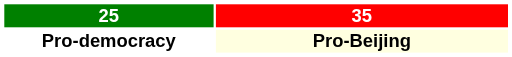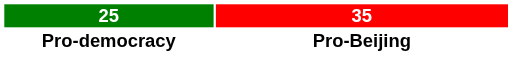Pro-democracy | 35: lightyellow background -> no background
